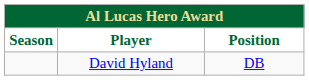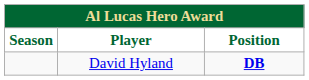David Hyland | Position: normal -> bold
